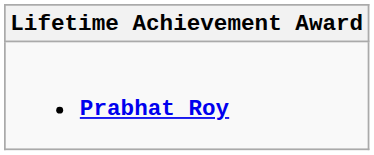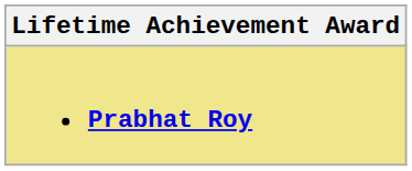Prabhat Roy | column 1: no background -> khaki background
